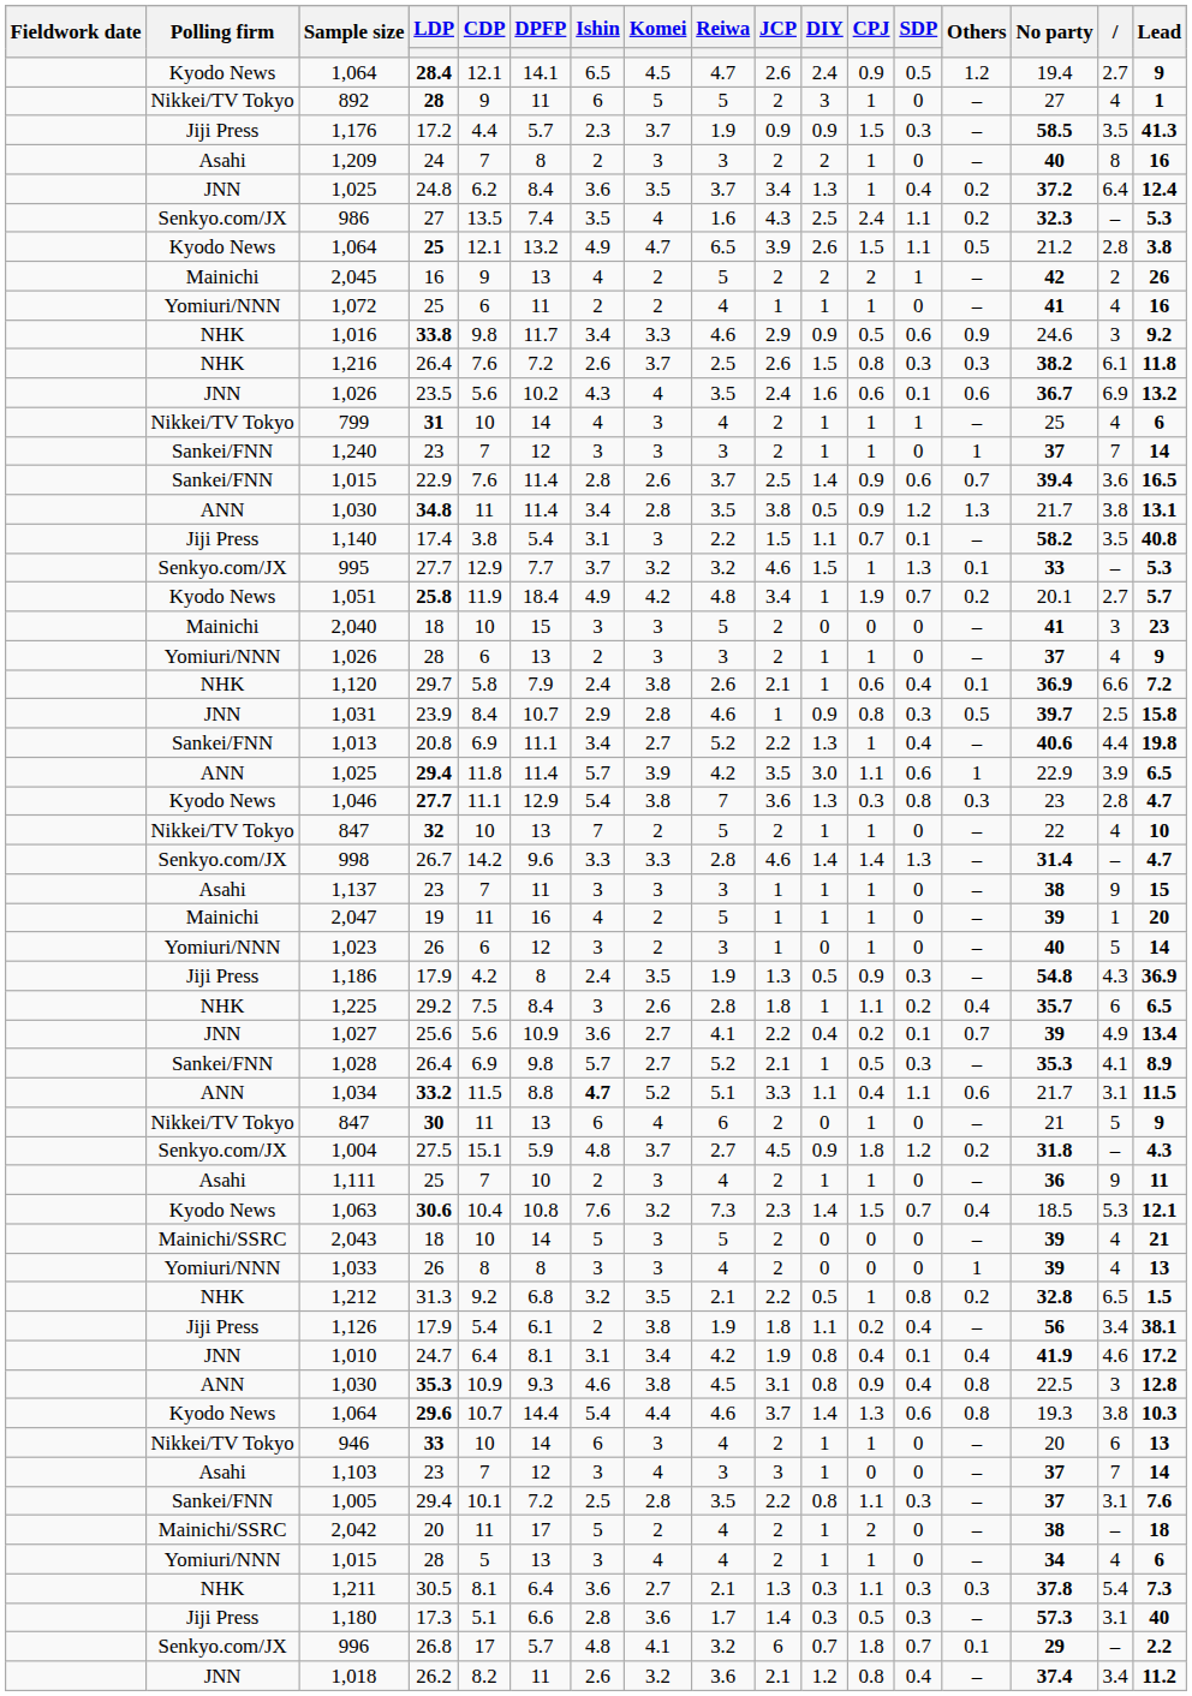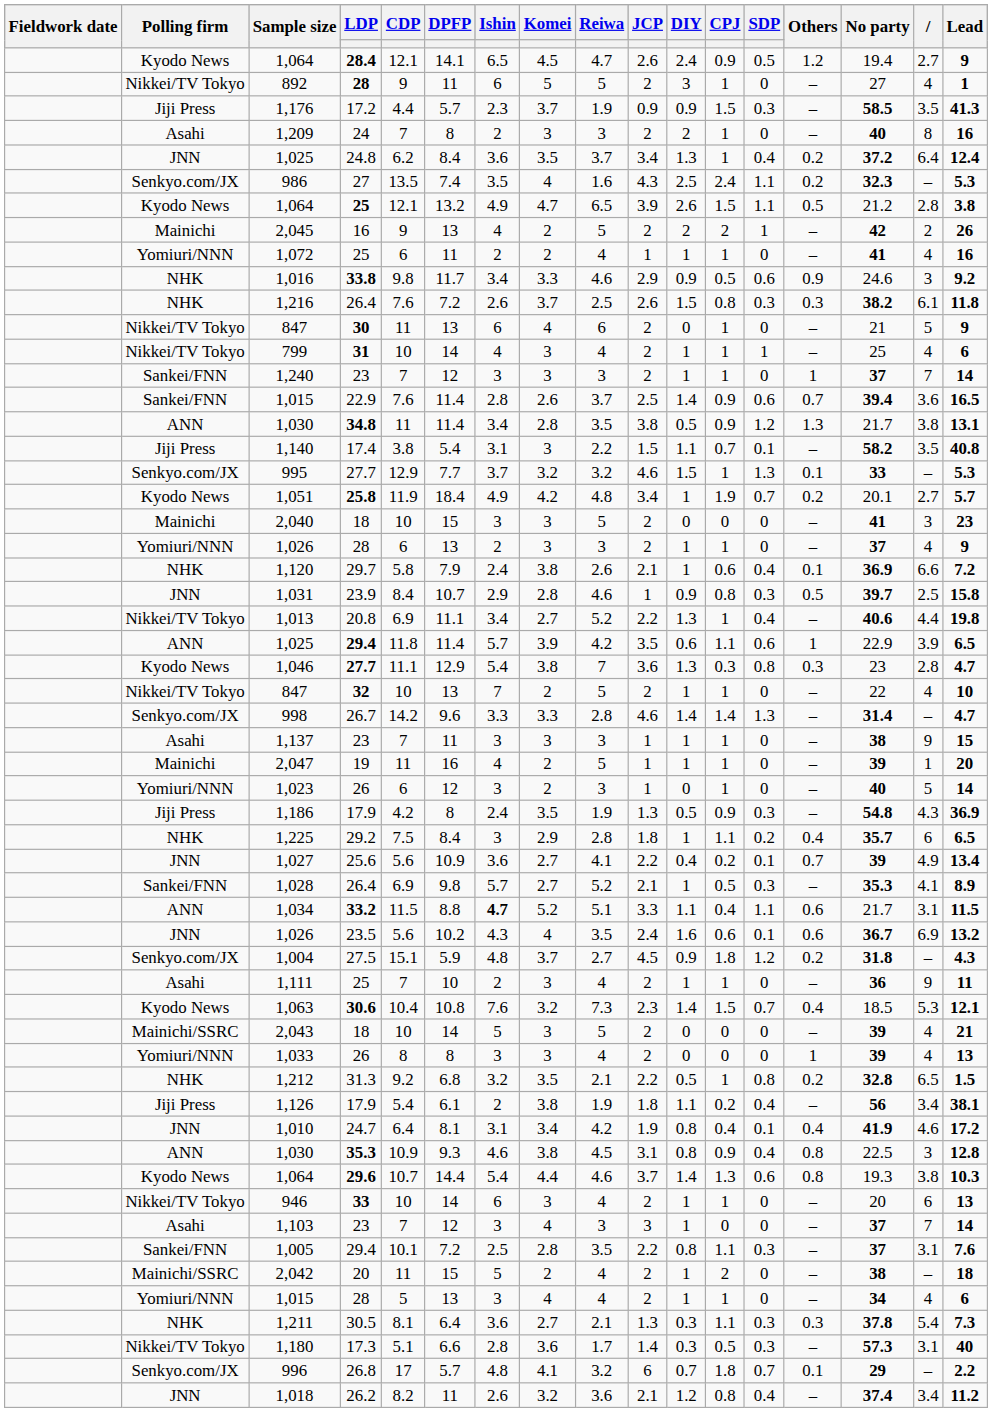rows swapped: 1,026 / 23.5 <-> 847 / 30
1,013 | Polling firm: Sankei/FNN -> Nikkei/TV Tokyo
1,025 / 29.4 | DIY: 3.0 -> 0.6
1,225 | Komei: 2.6 -> 2.9
2,042 | DPFP: 17 -> 15
1,180 | Polling firm: Jiji Press -> Nikkei/TV Tokyo
